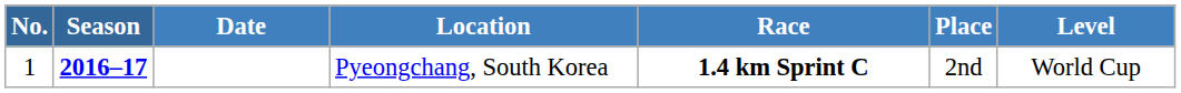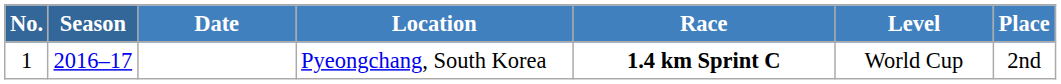columns swapped: Level <-> Place
Pyeongchang, South Korea | Season: bold -> normal
